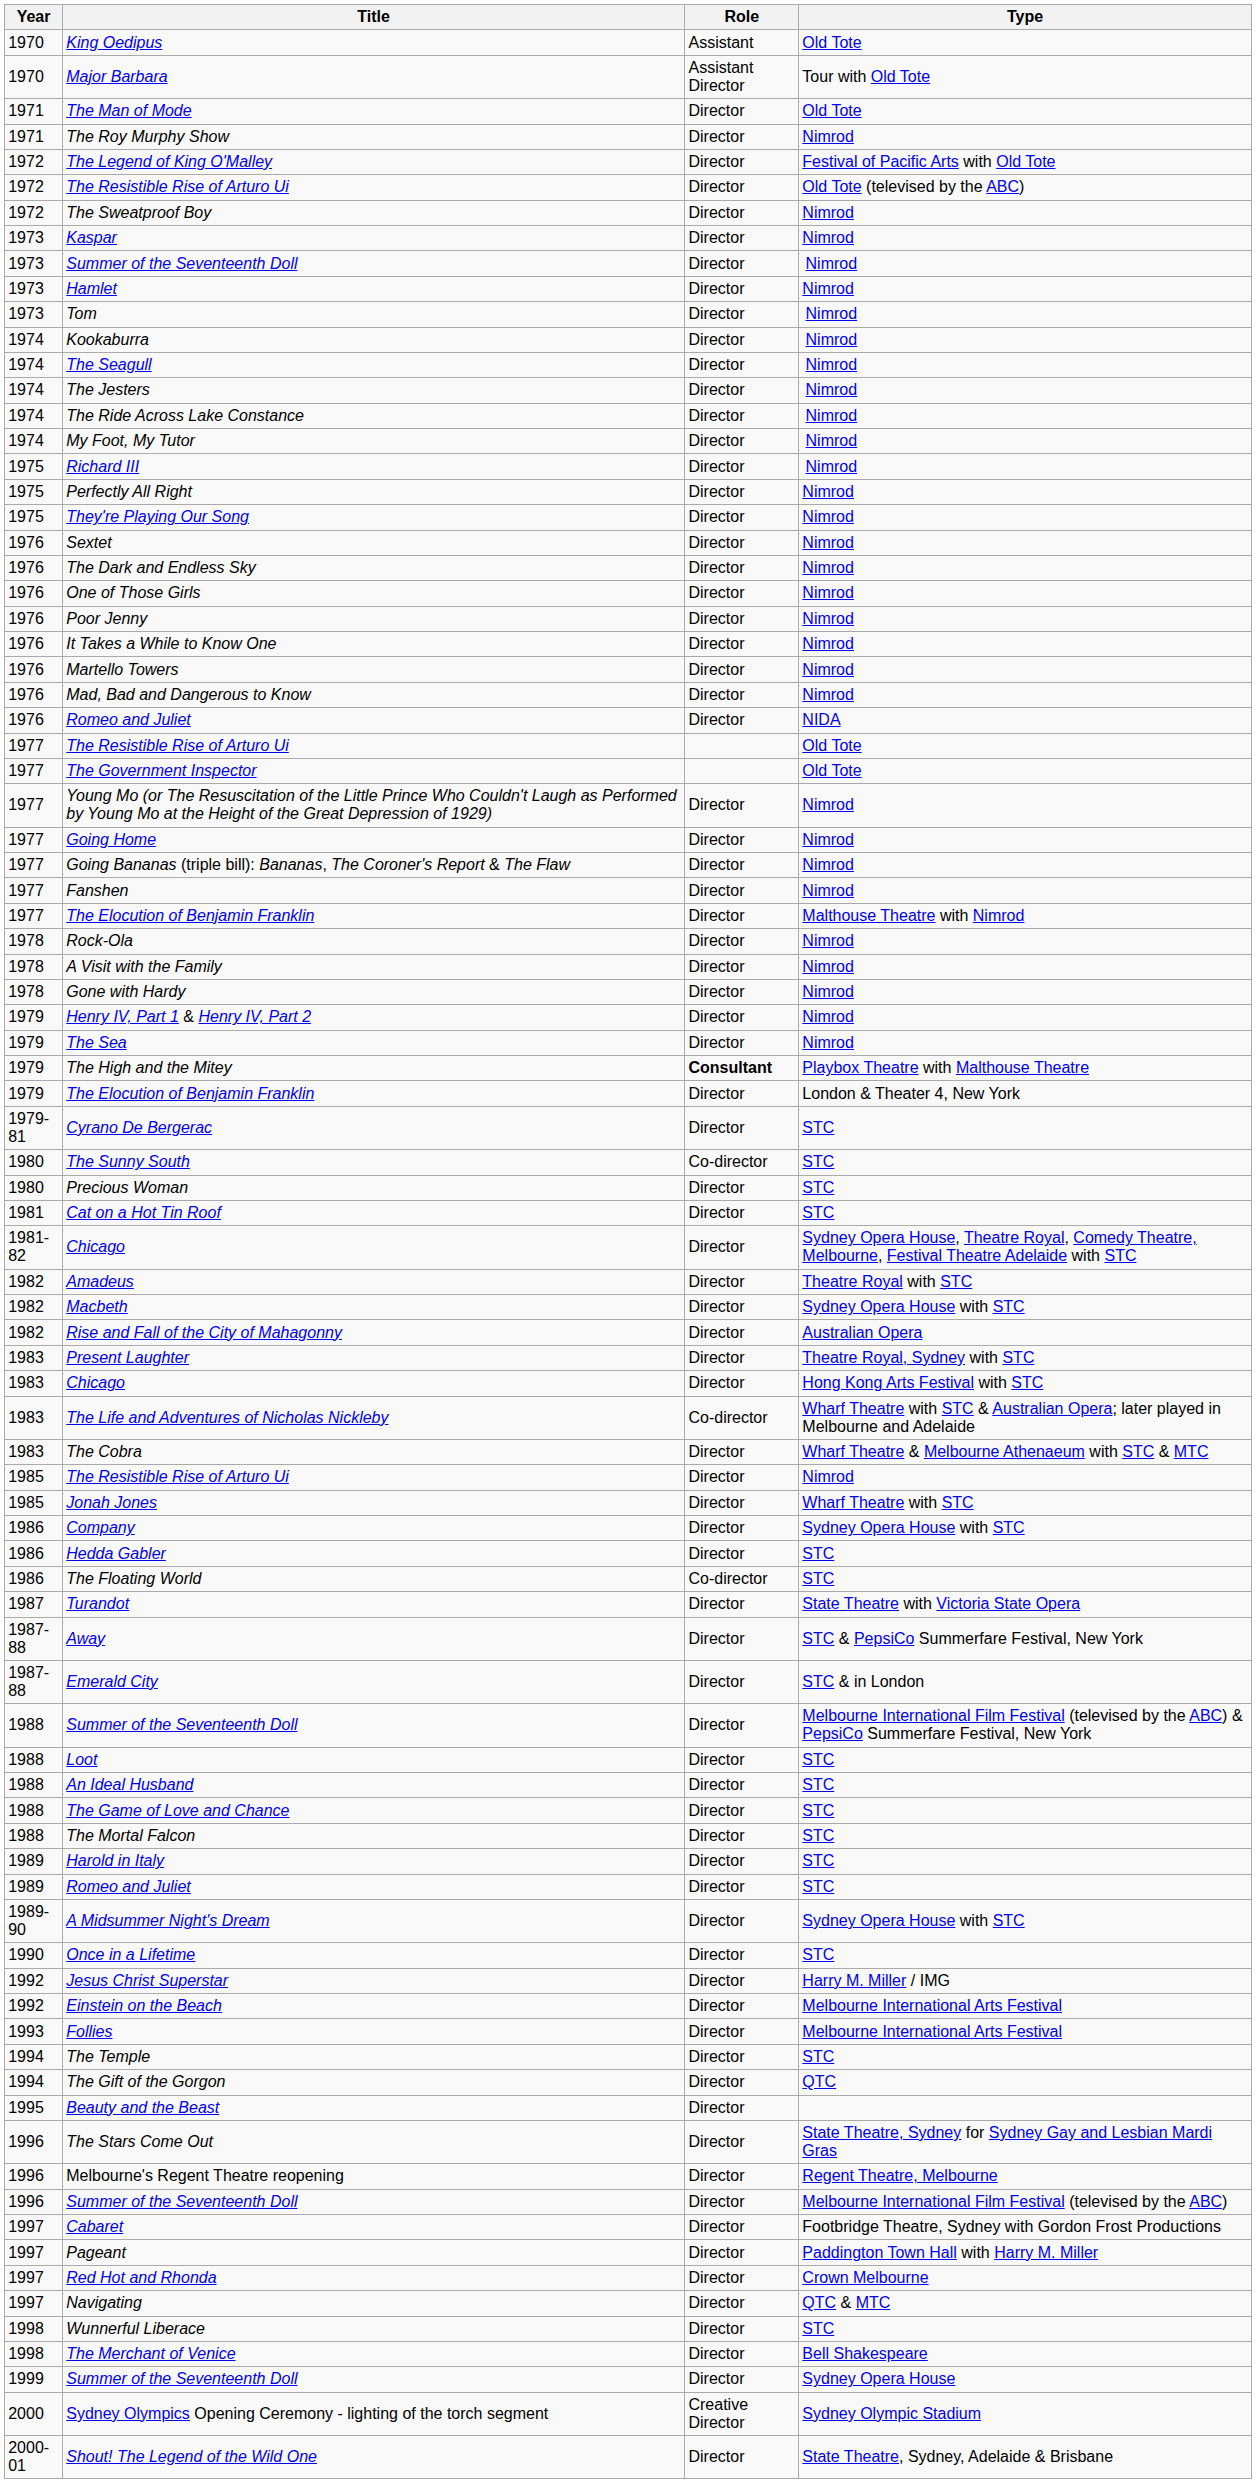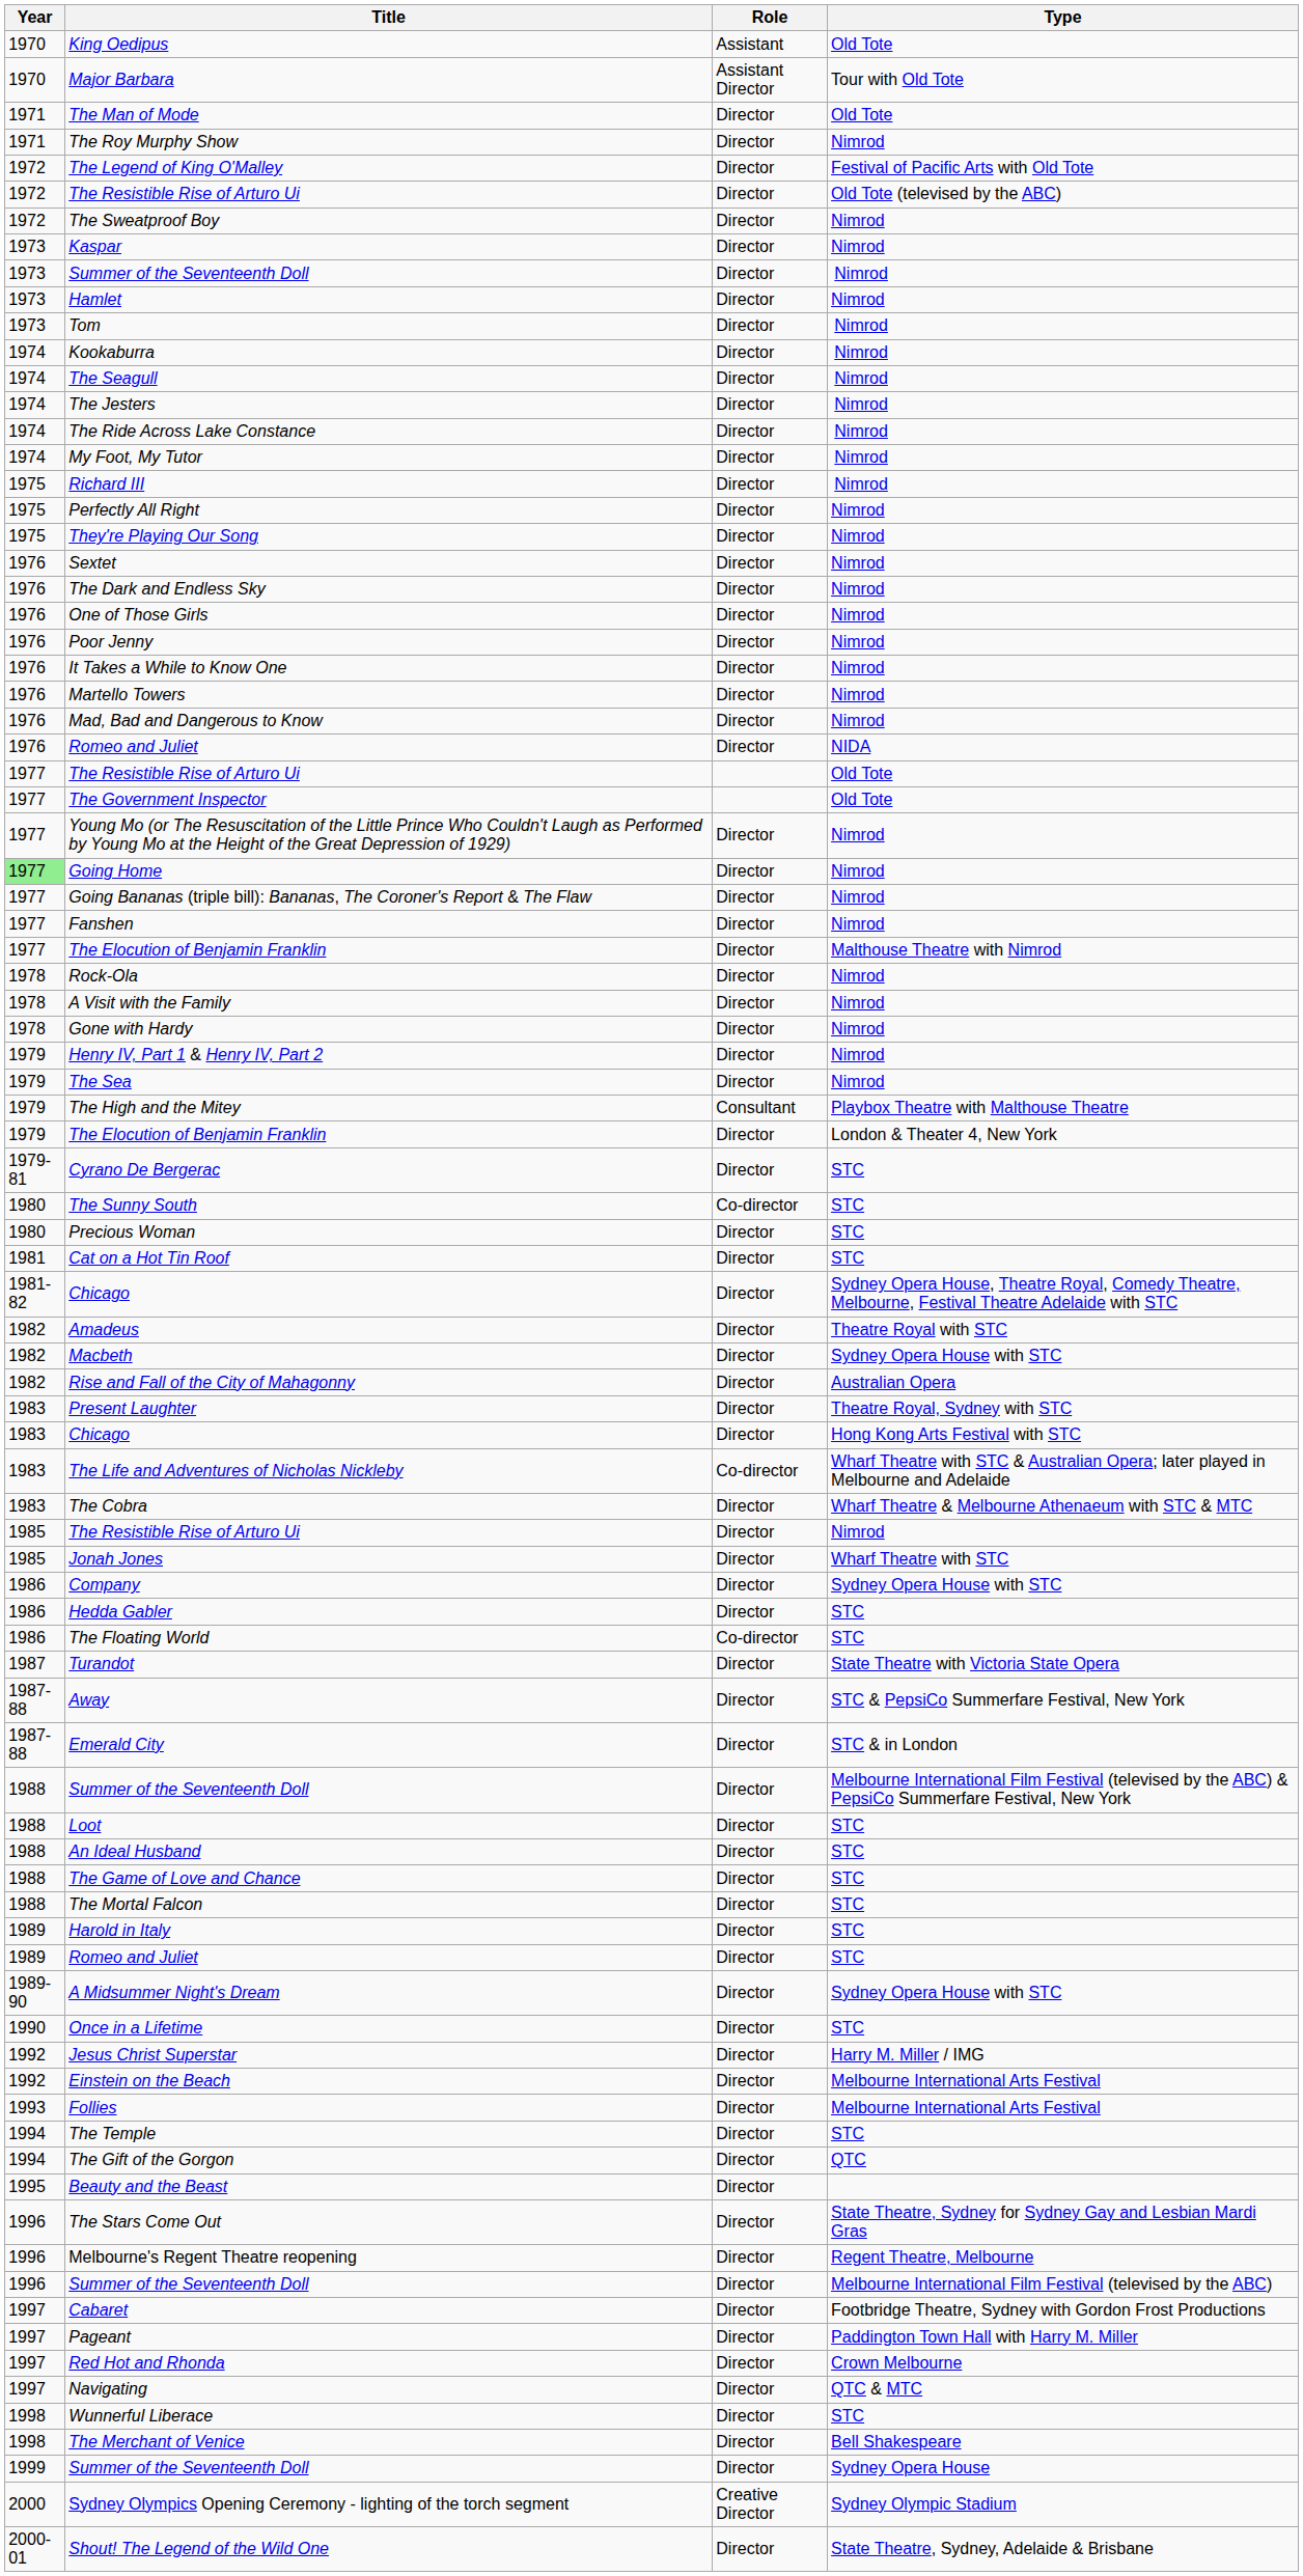Going Home | Year: no background -> lightgreen background
The High and the Mitey | Role: bold -> normal
